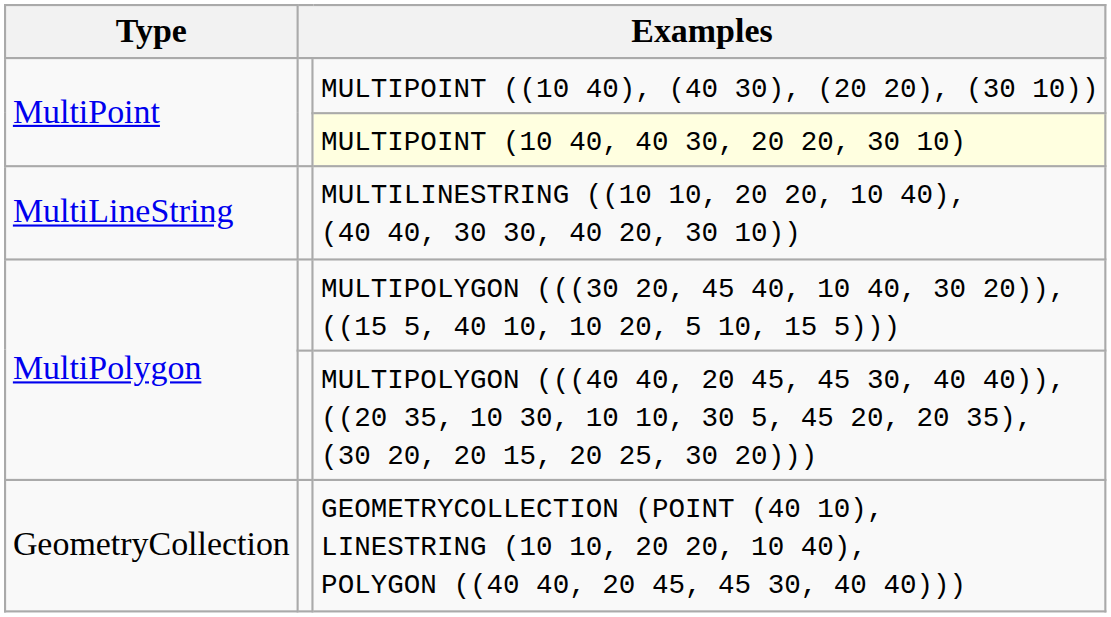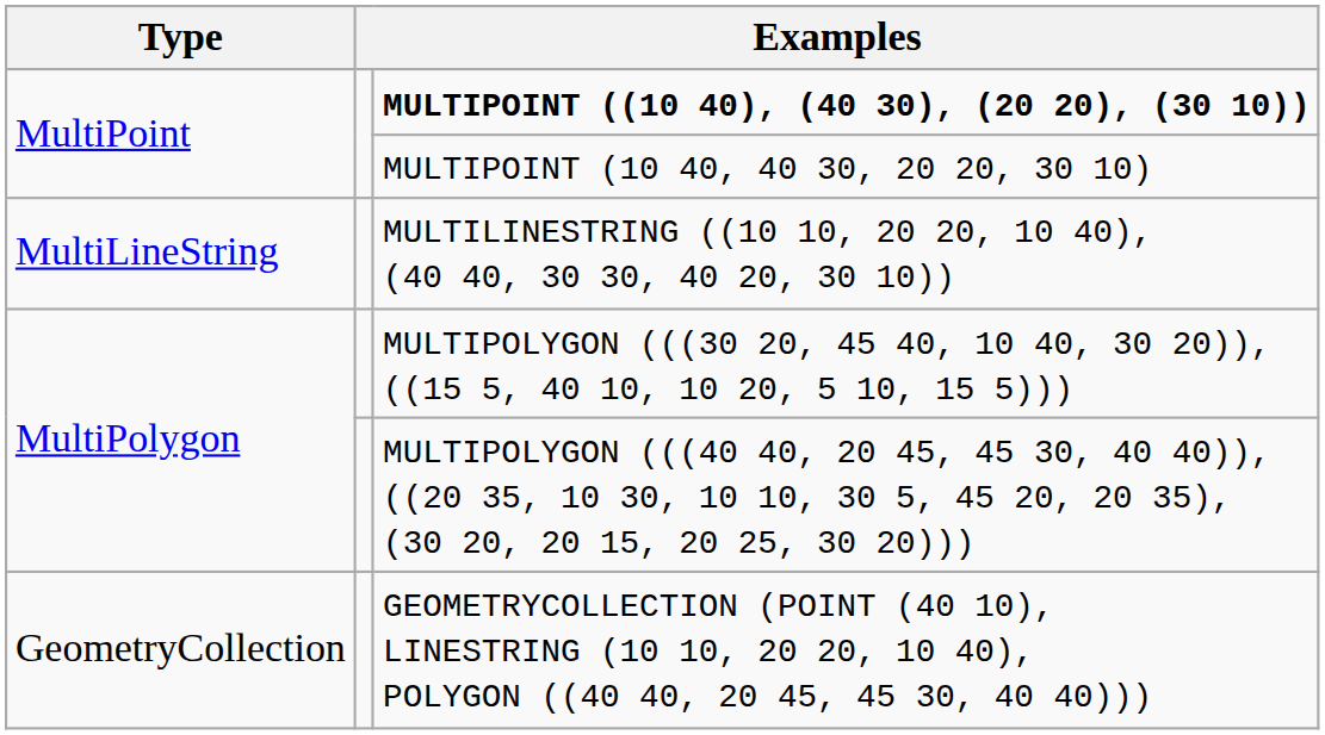MULTIPOINT ((10 40), (40 30), (20 20), (30 10)) | column 3: normal -> bold
MULTIPOINT (10 40, 40 30, 20 20, 30 10) | column 3: lightyellow background -> no background
